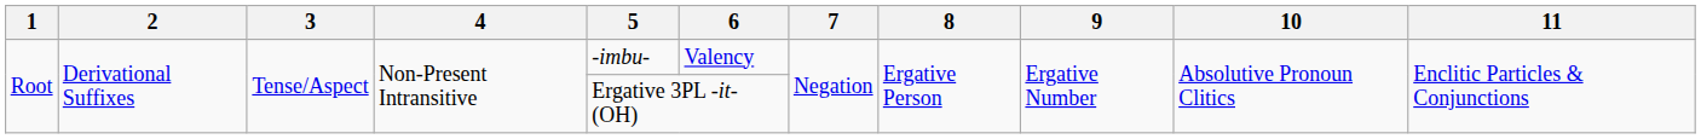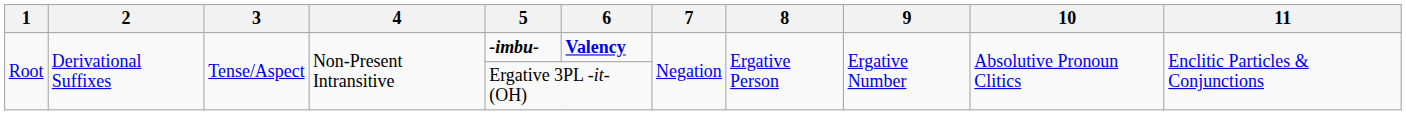row 2 | 5: normal -> bold
row 2 | 6: normal -> bold
